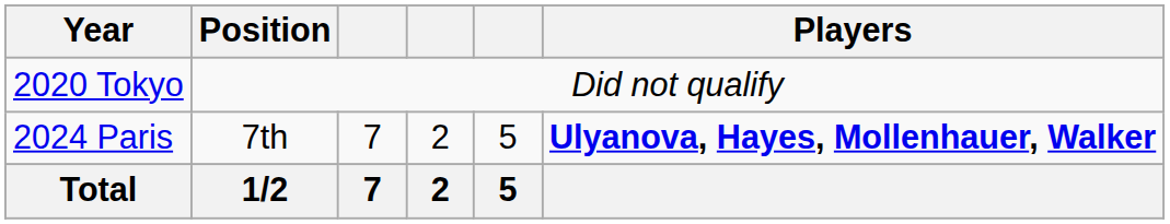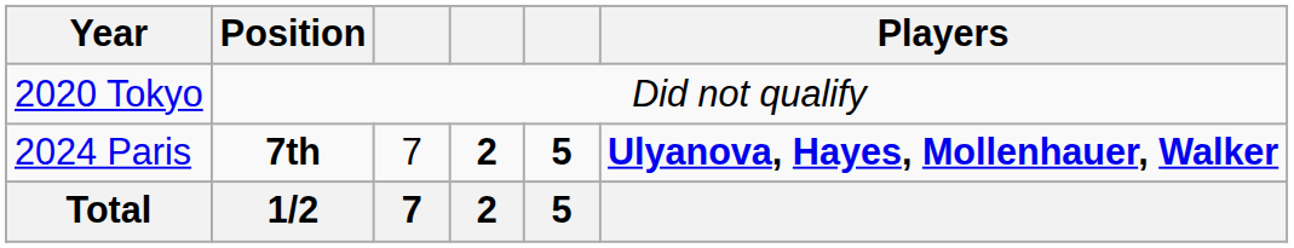2024 Paris | Position: normal -> bold
2024 Paris | column 4: normal -> bold
2024 Paris | column 5: normal -> bold
